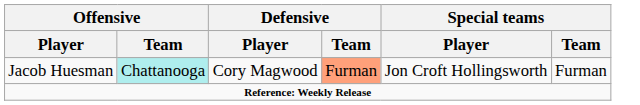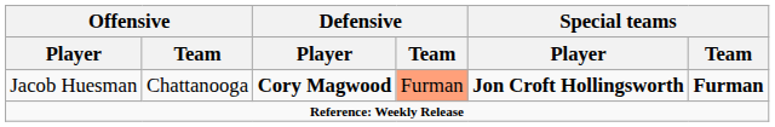Jacob Huesman | Offensive / Team: paleturquoise background -> no background
Jacob Huesman | Defensive / Player: normal -> bold
Jacob Huesman | Special teams / Player: normal -> bold
Jacob Huesman | Special teams / Team: normal -> bold
